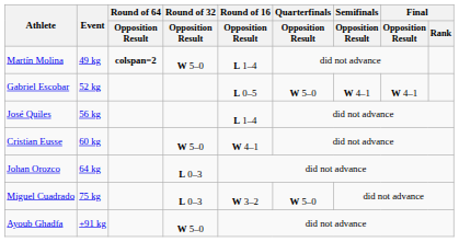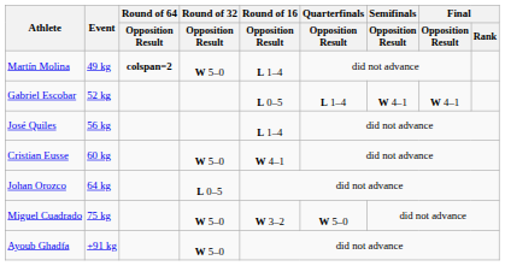Gabriel Escobar | Quarterfinals / Opposition Result: W 5–0 -> L 1–4
Johan Orozco | Round of 32 / Opposition Result: L 0–3 -> L 0–5
Miguel Cuadrado | Round of 32 / Opposition Result: L 0–3 -> W 5–0
